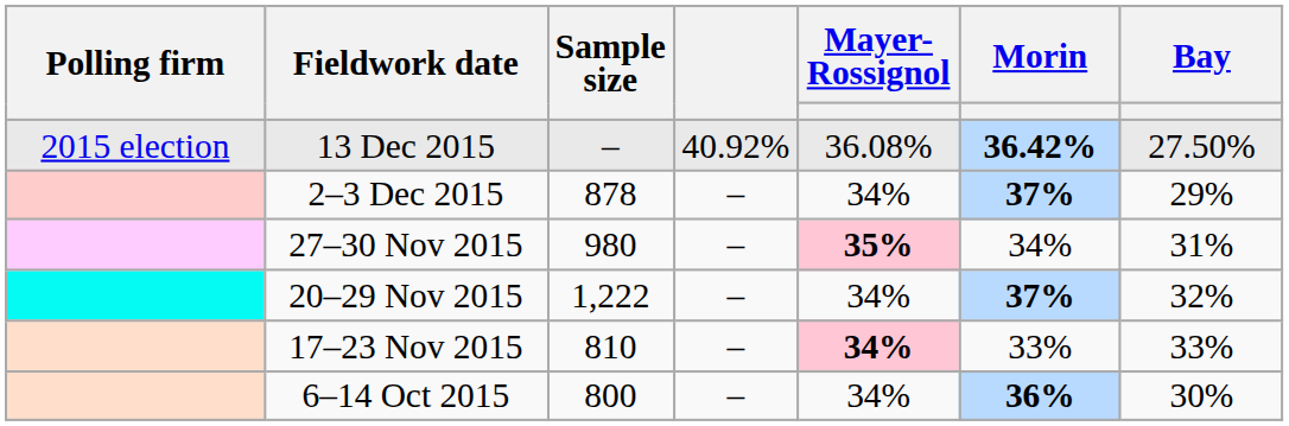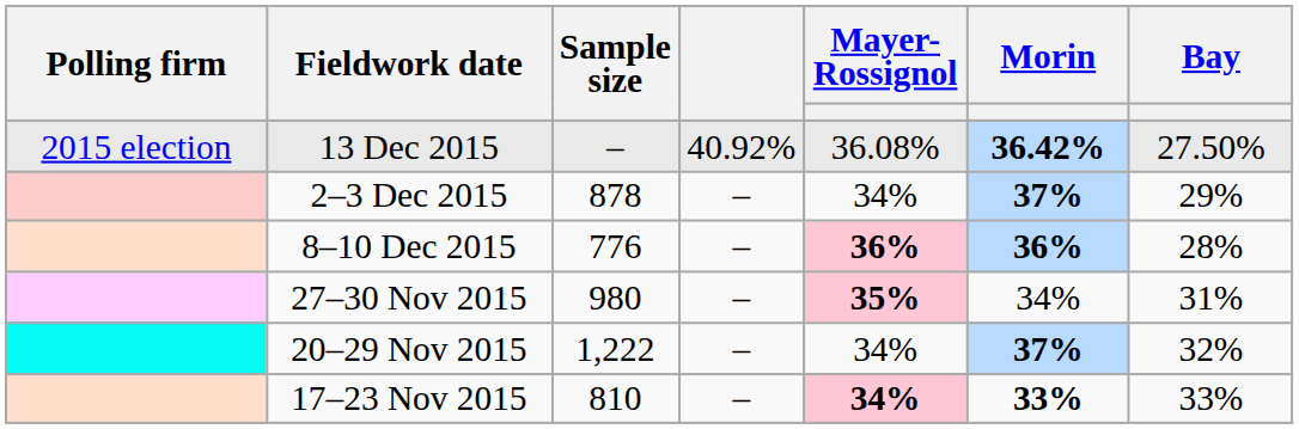+ row: 8–10 Dec 2015 | 776 | – | 36% | 36% | 28%
17–23 Nov 2015 | Morin: normal -> bold
- row: 6–14 Oct 2015 | 800 | – | 34% | 36% | 30%
